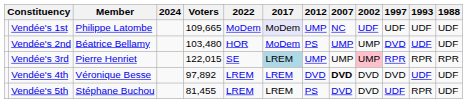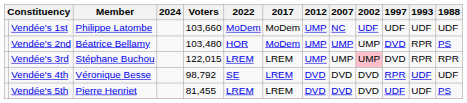Vendée's 1st | Voters: 109,665 -> 103,660
Vendée's 1st | 2017: lavender background -> no background
Vendée's 2nd | 2012: PS -> UMP
Vendée's 2nd | 1993: UDF -> RPR
Vendée's 2nd | 1988: UDF -> PS
Vendée's 3rd | Member: Pierre Henriet -> Stéphane Buchou
Vendée's 3rd | 2022: SE -> LREM
Vendée's 3rd | 2017: lightblue background -> no background
Vendée's 3rd | 1997: RPR -> DVD
Vendée's 4th | Voters: 97,892 -> 98,792
Vendée's 4th | 2022: LREM -> SE
Vendée's 4th | 2007: bold -> normal
Vendée's 4th | 1997: DVD -> RPR
Vendée's 5th | Member: Stéphane Buchou -> Pierre Henriet
Vendée's 5th | 2012: PS -> DVD
Vendée's 5th | 1993: RPR -> UDF
Vendée's 5th | 1988: UDF -> PS
